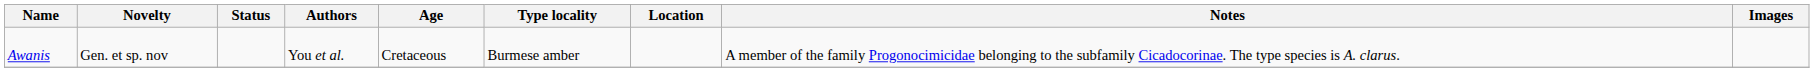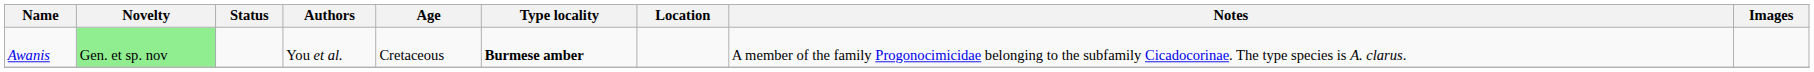Awanis | Novelty: no background -> lightgreen background
Awanis | Type locality: normal -> bold
